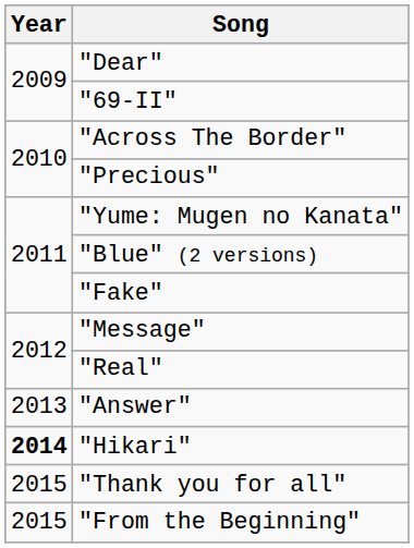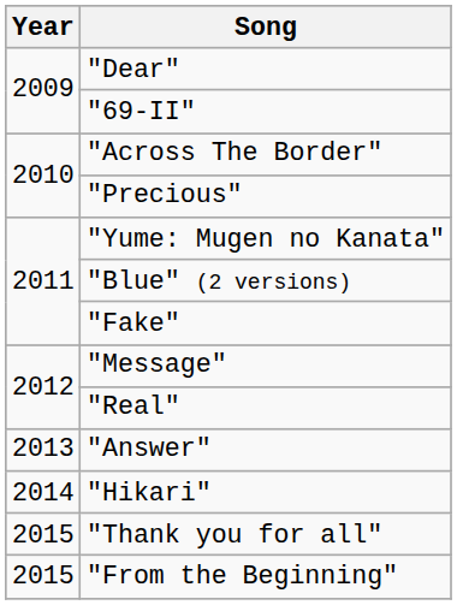"Hikari" | Year: bold -> normal
